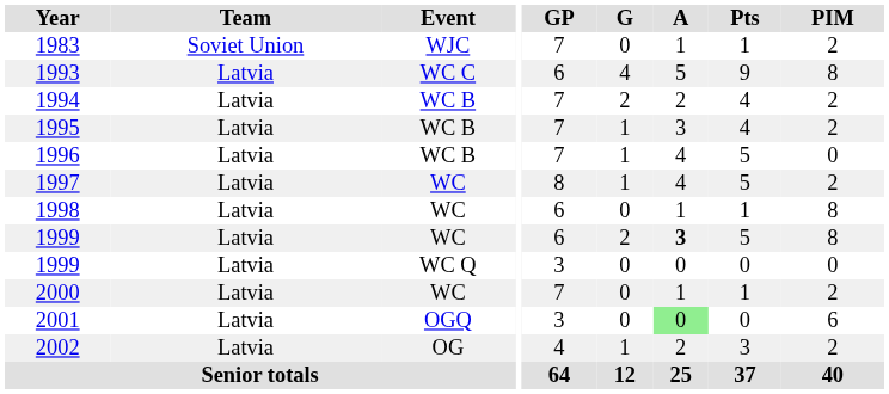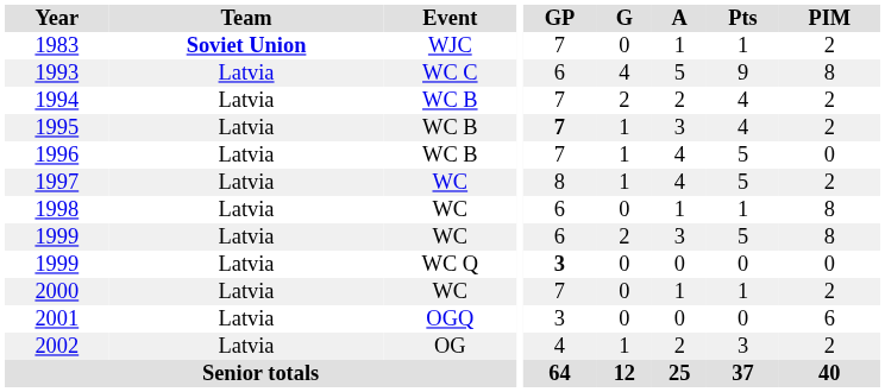1983 | Team: normal -> bold
1995 | GP: normal -> bold
1999 / WC | A: bold -> normal
1999 / WC Q | GP: normal -> bold
2001 | A: lightgreen background -> no background
